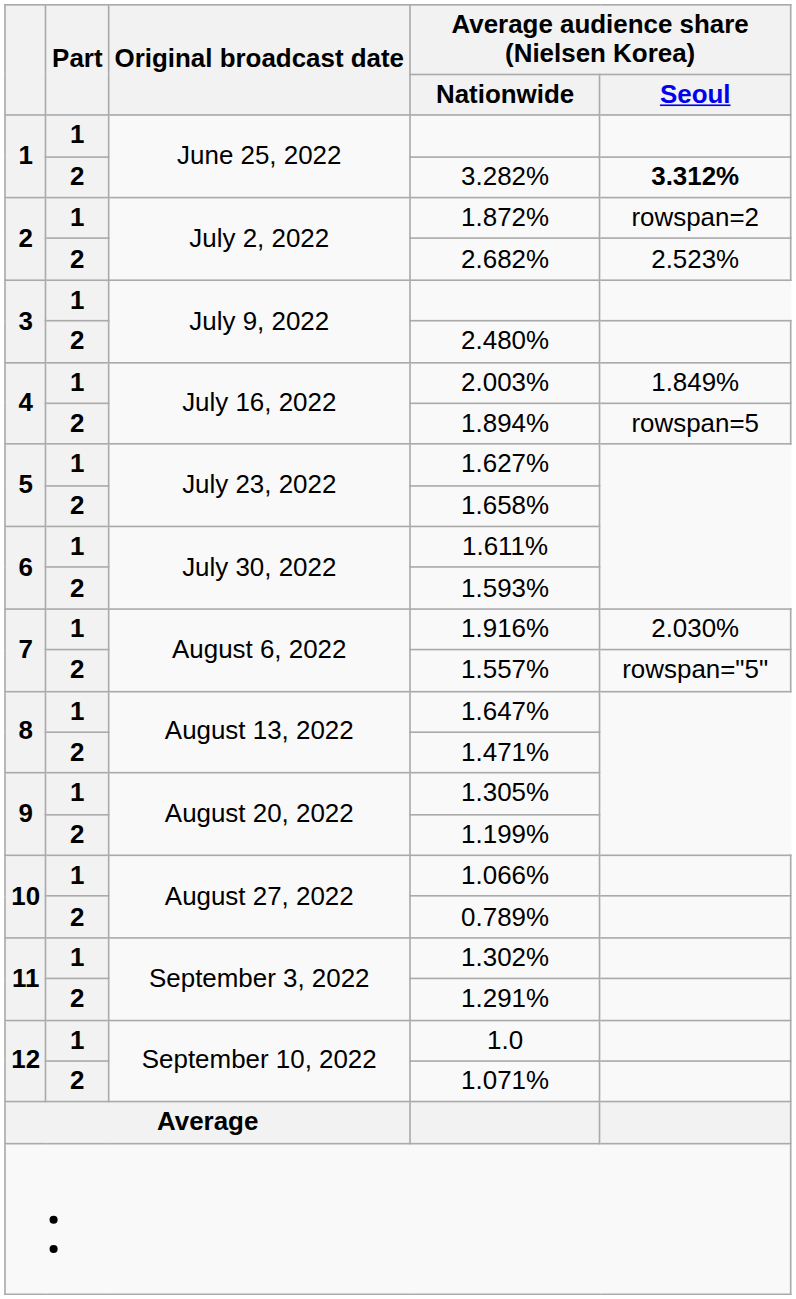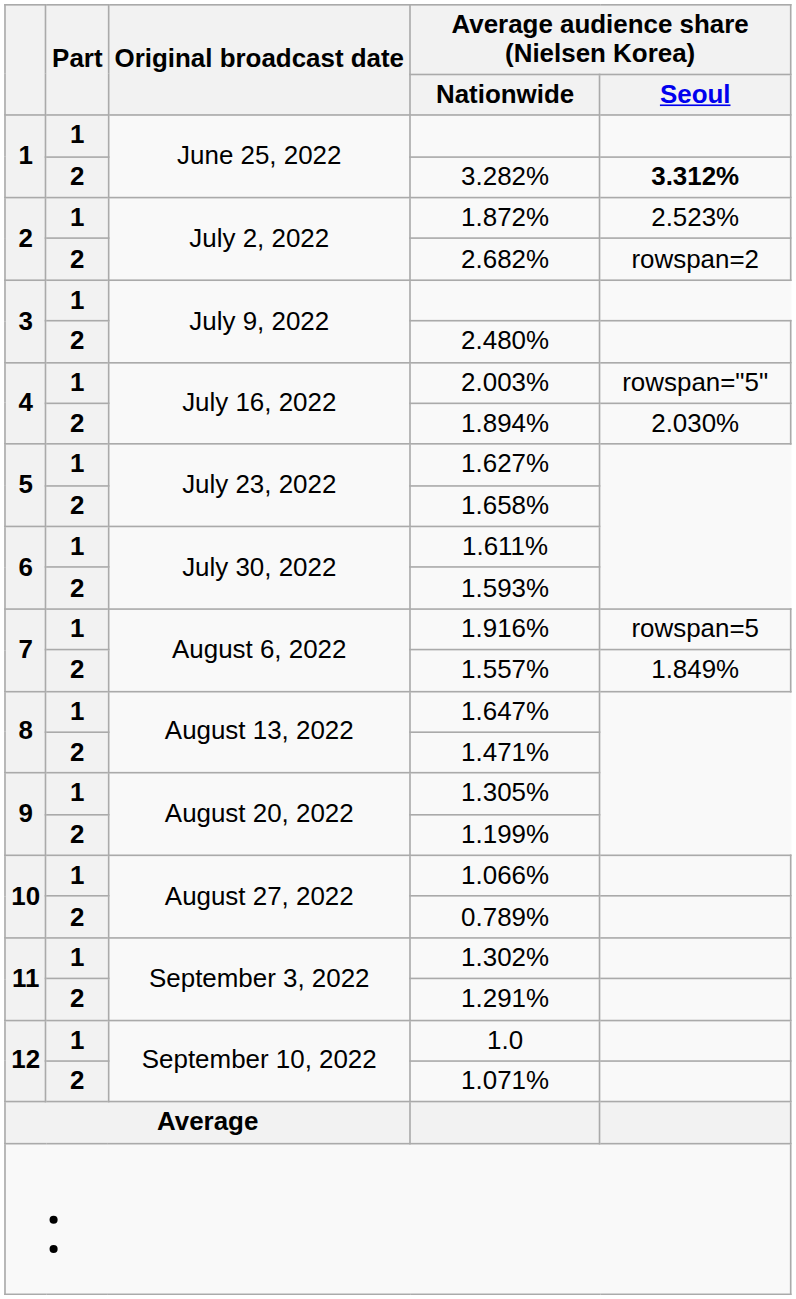1.872% | Average audience share (Nielsen Korea) / Seoul: rowspan=2 -> 2.523%
2.682% | Average audience share (Nielsen Korea) / Seoul: 2.523% -> rowspan=2
2.003% | Average audience share (Nielsen Korea) / Seoul: 1.849% -> rowspan="5"
1.894% | Average audience share (Nielsen Korea) / Seoul: rowspan=5 -> 2.030%
1.916% | Average audience share (Nielsen Korea) / Seoul: 2.030% -> rowspan=5
1.557% | Average audience share (Nielsen Korea) / Seoul: rowspan="5" -> 1.849%
